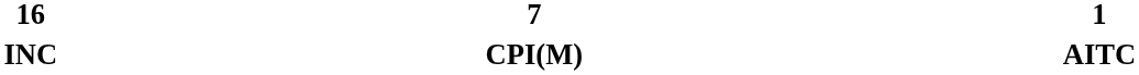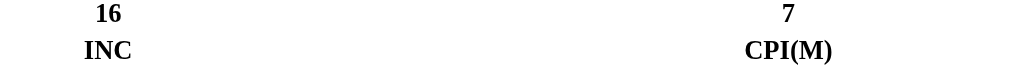- column: 1 | AITC
